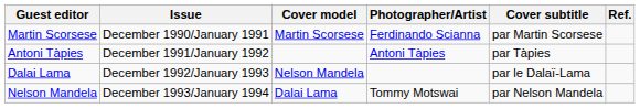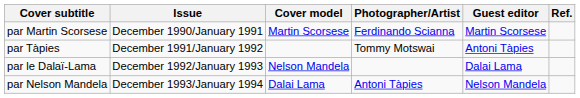columns swapped: Guest editor <-> Cover subtitle
row 3 | Photographer/Artist: Antoni Tàpies -> Tommy Motswai
row 5 | Photographer/Artist: Tommy Motswai -> Antoni Tàpies
